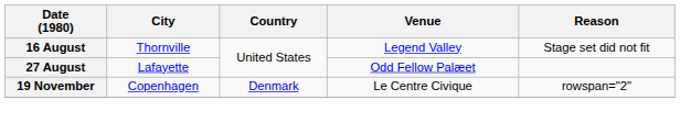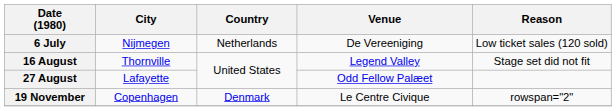+ row: 6 July | Nijmegen | Netherlands | De Vereeniging | Low ticket sales (120 sold)
